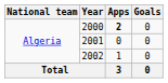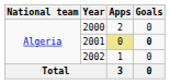2000 | Apps: bold -> normal
2001 | Apps: no background -> khaki background
2001 | Goals: normal -> bold
